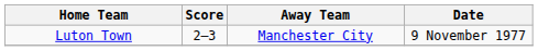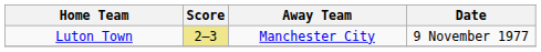Luton Town | Score: no background -> khaki background
